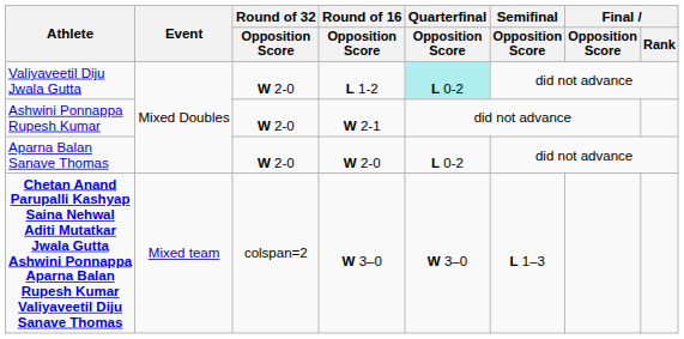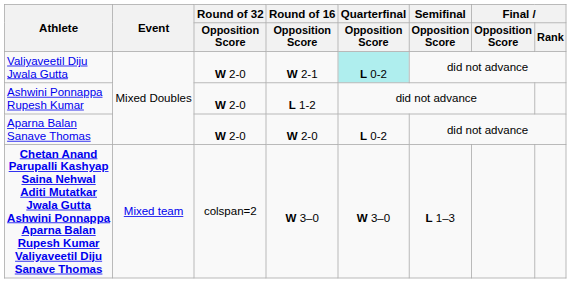Valiyaveetil Diju Jwala Gutta | Round of 16 / Opposition Score: L 1-2 -> W 2-1
Ashwini Ponnappa Rupesh Kumar | Round of 16 / Opposition Score: W 2-1 -> L 1-2
